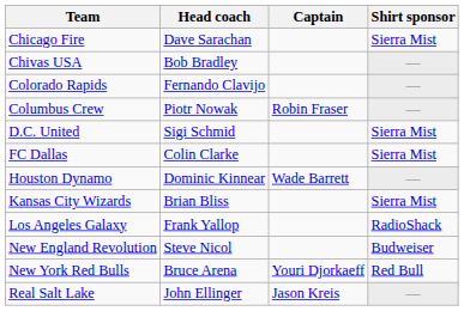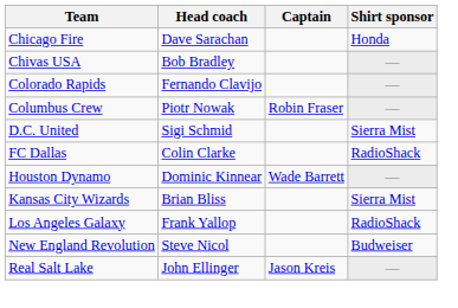Chicago Fire | Shirt sponsor: Sierra Mist -> Honda
FC Dallas | Shirt sponsor: Sierra Mist -> RadioShack
- row: New York Red Bulls | Bruce Arena | Youri Djorkaeff | Red Bull
